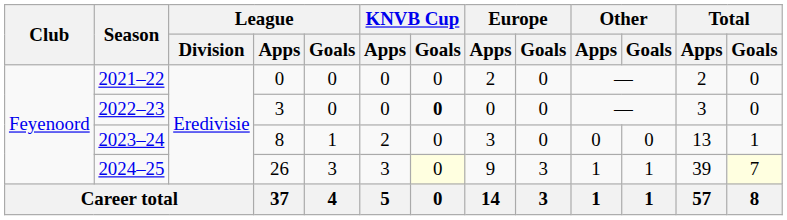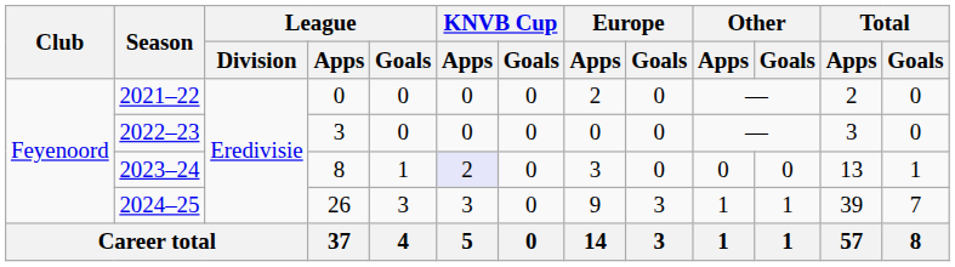2022–23 | KNVB Cup / Goals: bold -> normal
2023–24 | KNVB Cup / Apps: no background -> lavender background
2024–25 | KNVB Cup / Goals: lightyellow background -> no background
2024–25 | Total / Goals: lightyellow background -> no background
